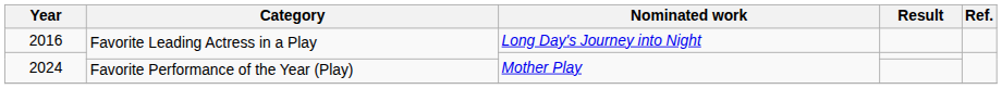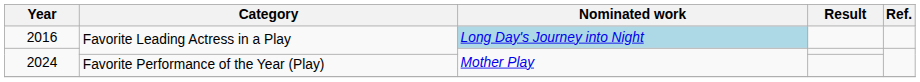2016 | Nominated work: no background -> lightblue background
